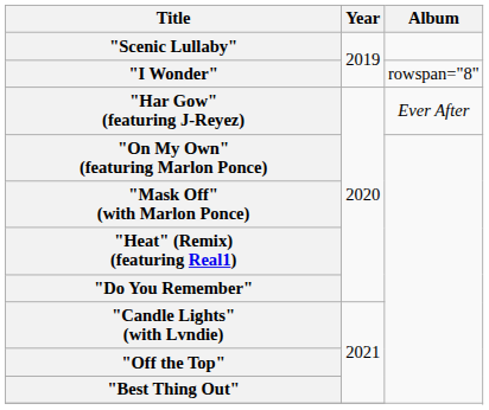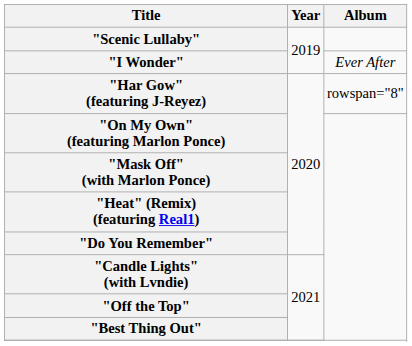"I Wonder" | Album: rowspan="8" -> Ever After
"Har Gow" (featuring J-Reyez) | Album: Ever After -> rowspan="8"
